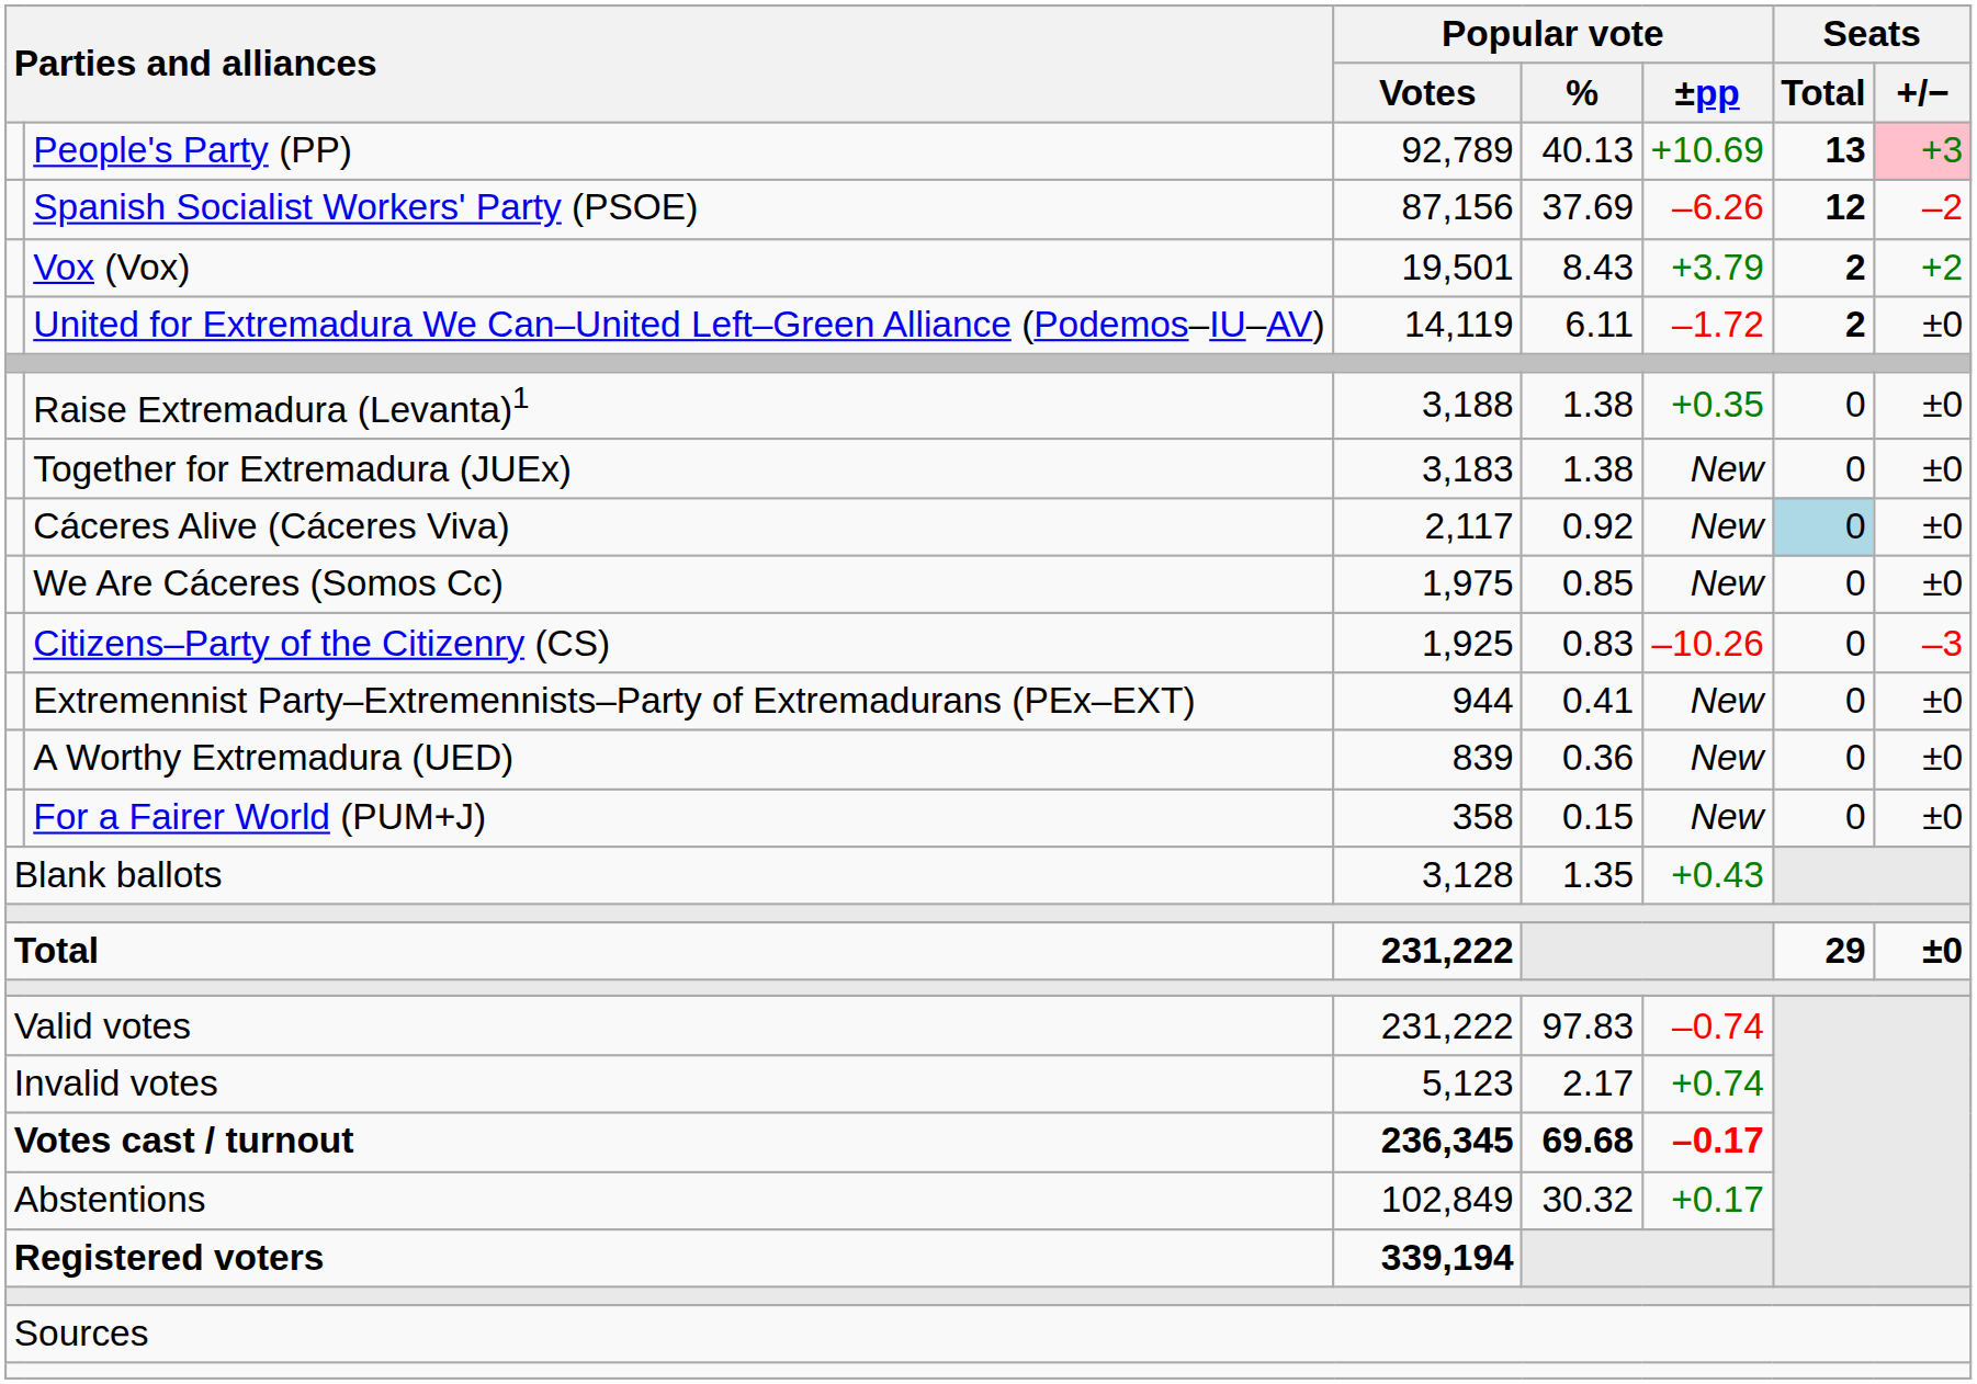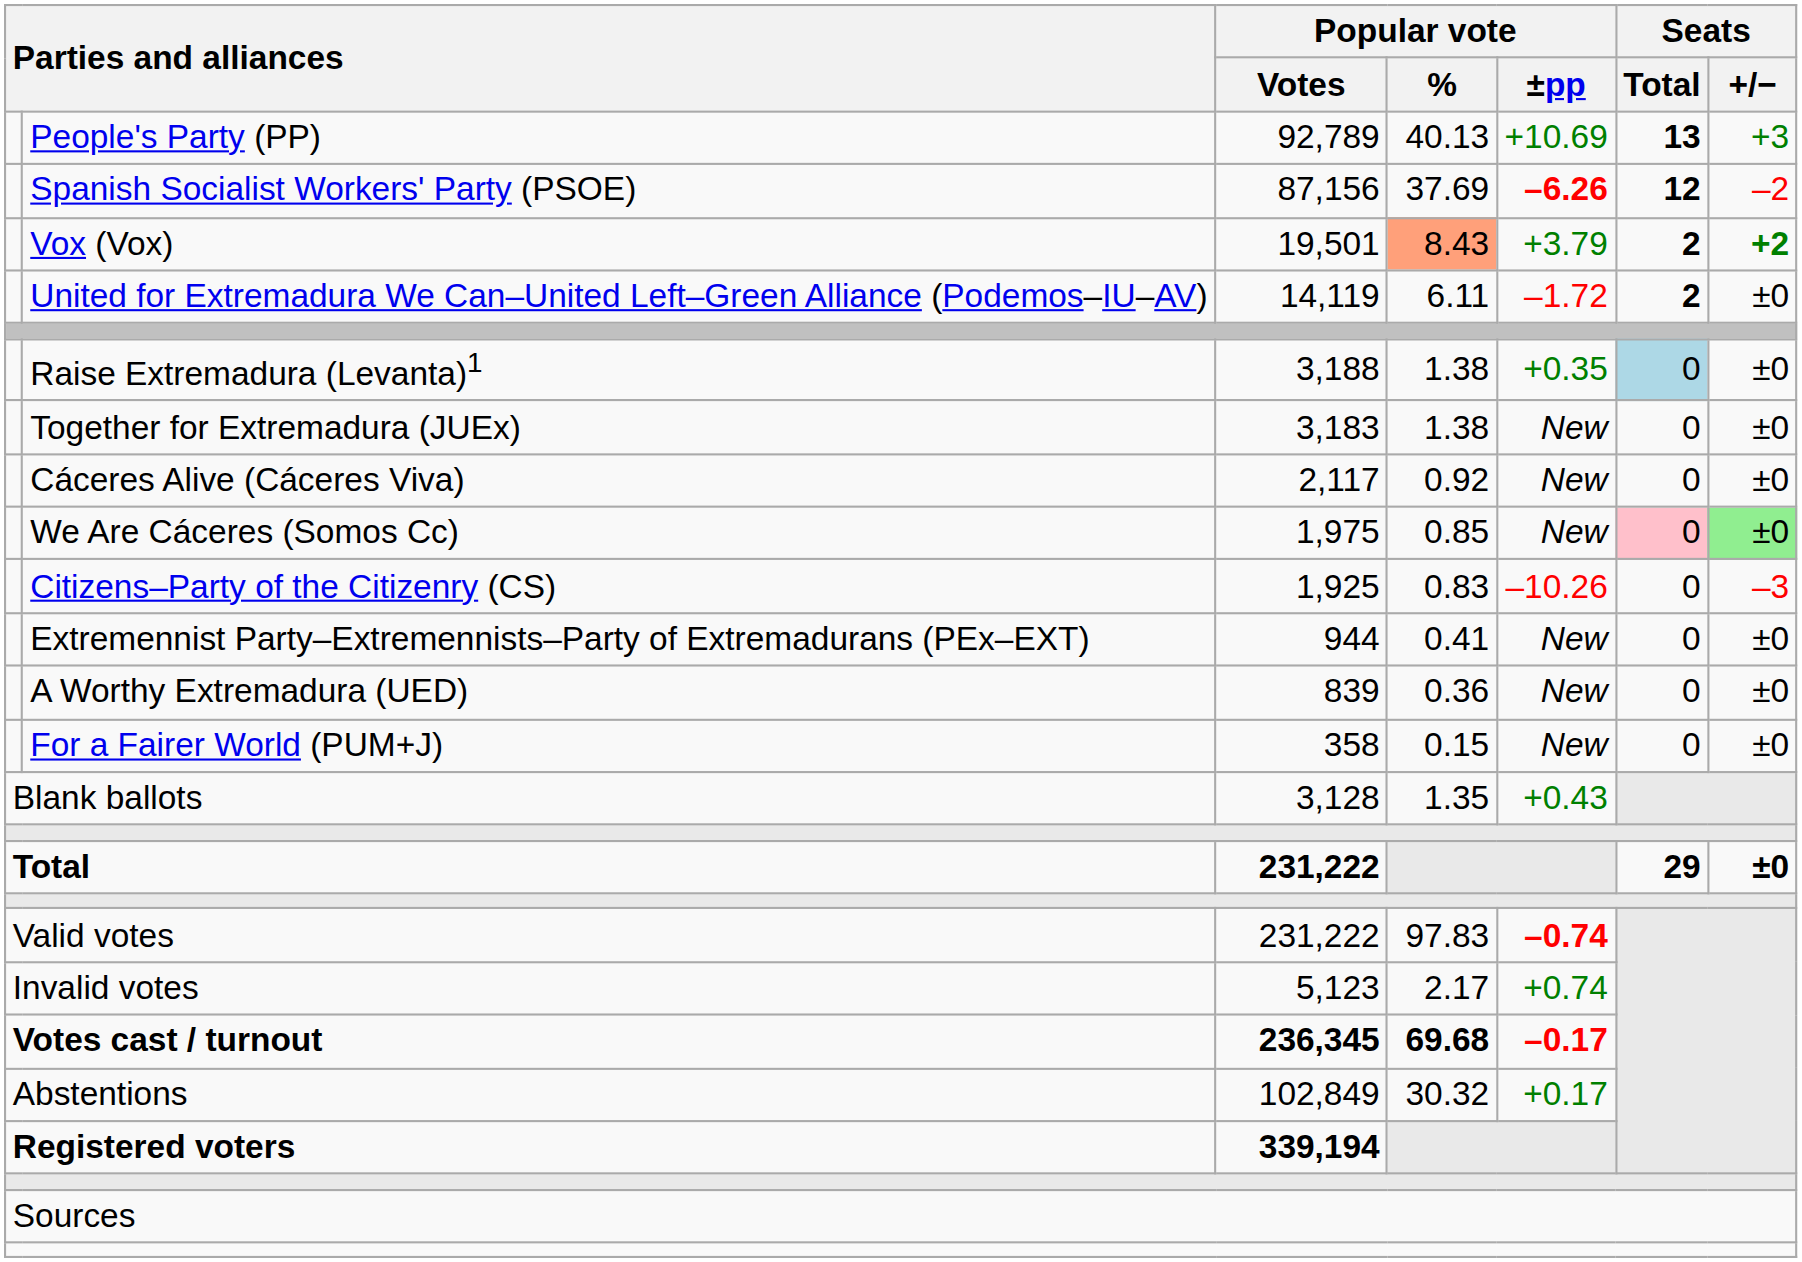People's Party (PP) | Seats / +/−: pink background -> no background
Spanish Socialist Workers' Party (PSOE) | Popular vote / ±pp: normal -> bold
Vox (Vox) | Popular vote / %: no background -> lightsalmon background
Vox (Vox) | Seats / +/−: normal -> bold
Raise Extremadura (Levanta)1 | Seats / Total: no background -> lightblue background
Cáceres Alive (Cáceres Viva) | Seats / Total: lightblue background -> no background
We Are Cáceres (Somos Cc) | Seats / Total: no background -> pink background
We Are Cáceres (Somos Cc) | Seats / +/−: no background -> lightgreen background
Valid votes | Popular vote / ±pp: normal -> bold
